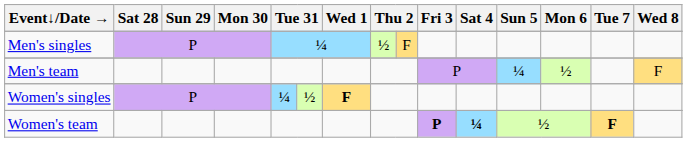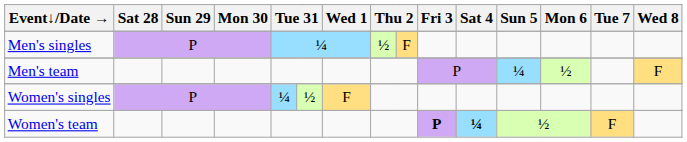Women's singles | Wed 1: bold -> normal
Women's team | Tue 7: bold -> normal
